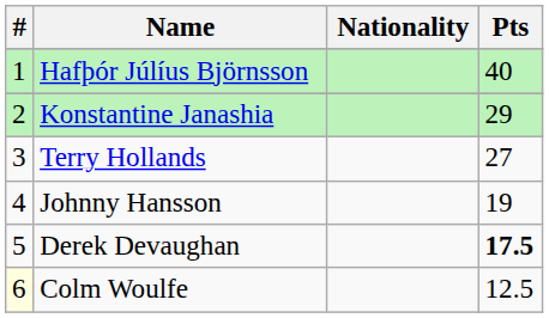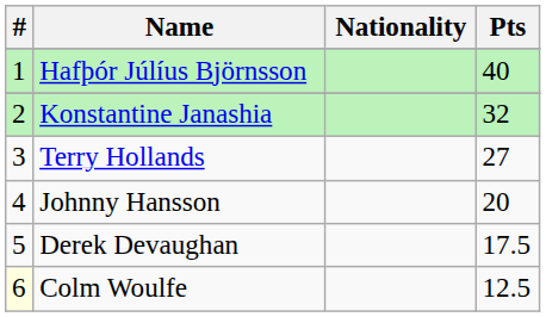Konstantine Janashia | Pts: 29 -> 32
Johnny Hansson | Pts: 19 -> 20
Derek Devaughan | Pts: bold -> normal
